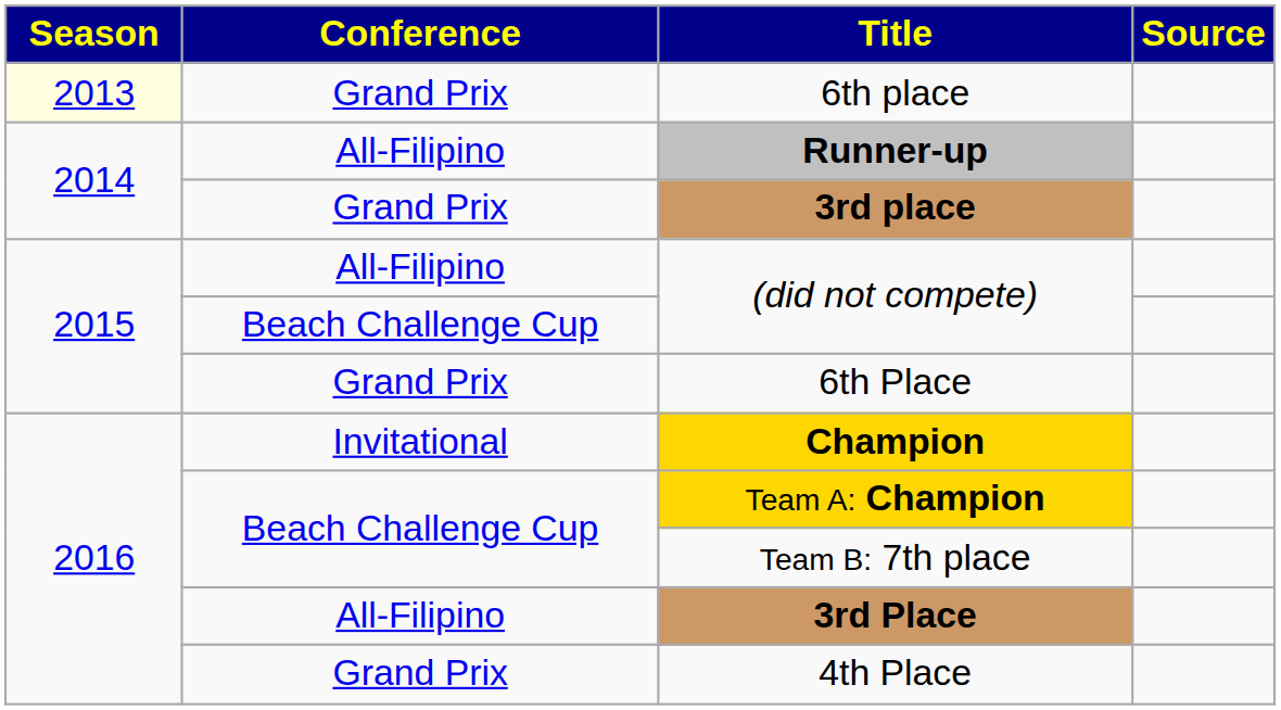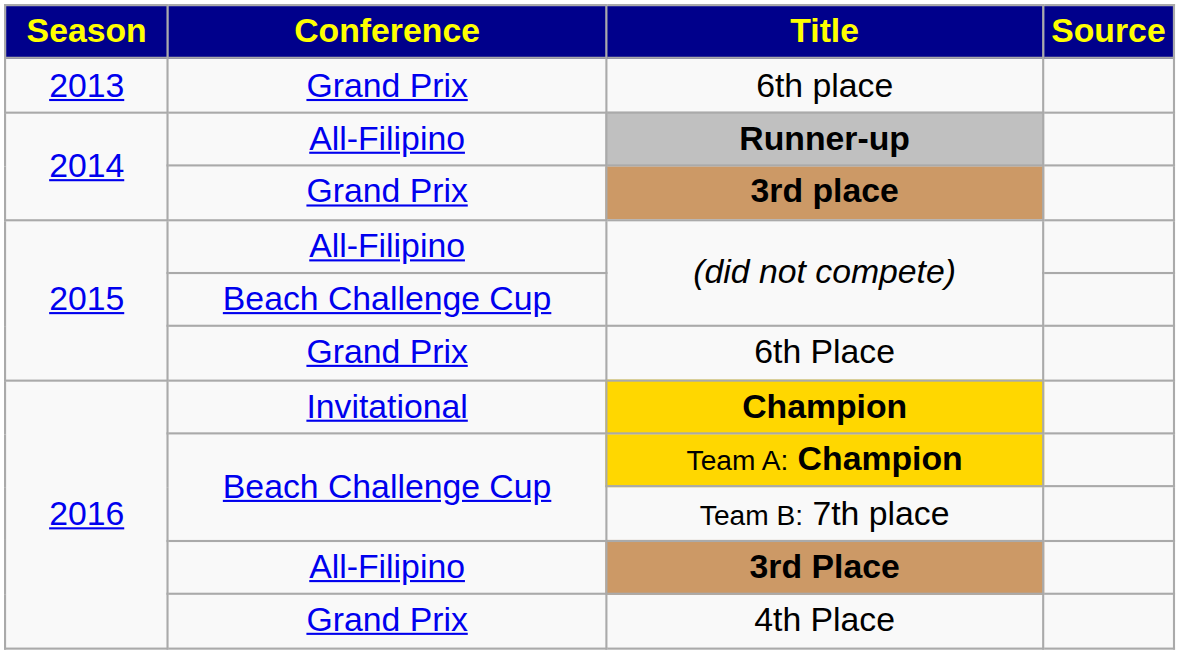6th place | Season: lightyellow background -> no background
